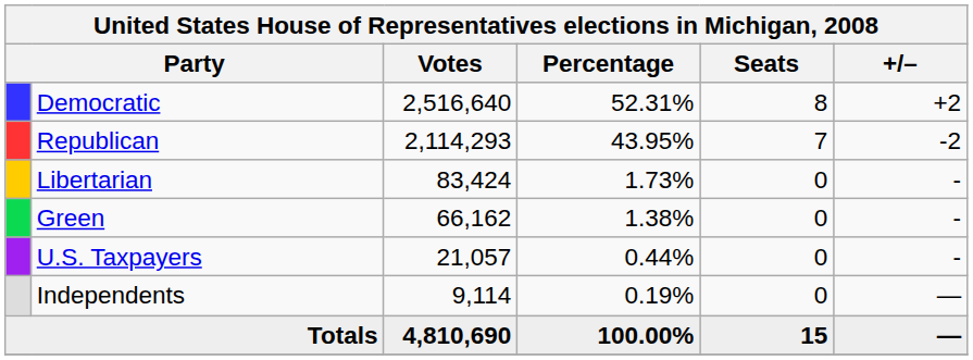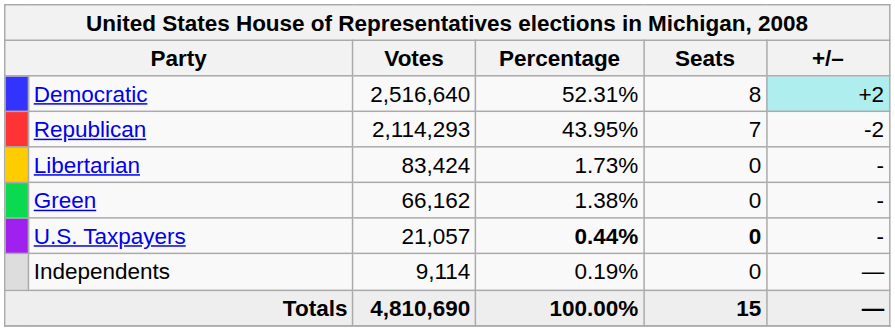Democratic | +/–: no background -> paleturquoise background
U.S. Taxpayers | Percentage: normal -> bold
U.S. Taxpayers | Seats: normal -> bold
